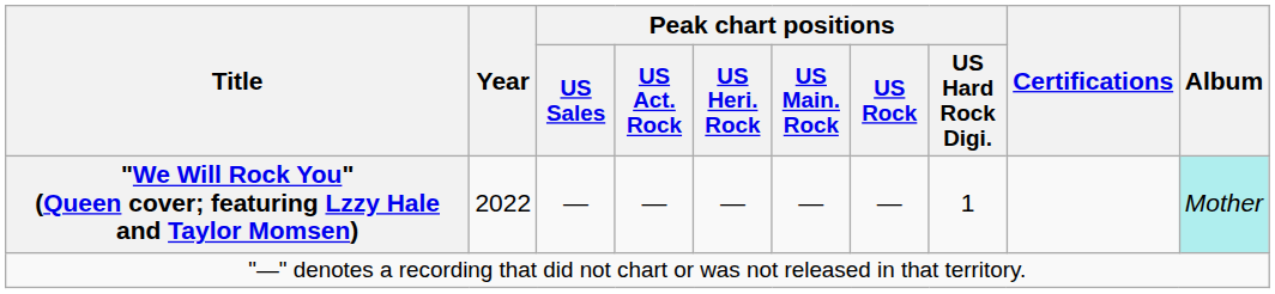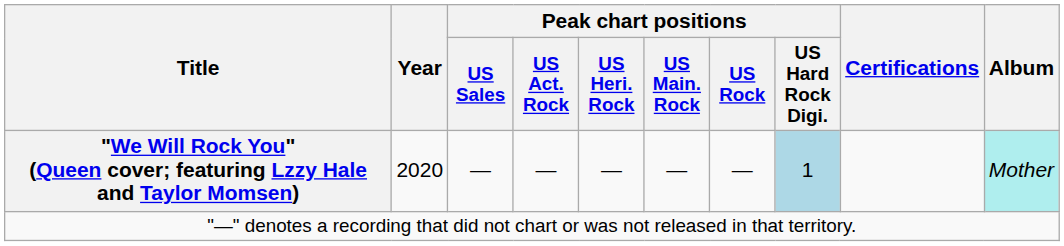row 3 | Year: 2022 -> 2020
row 3 | Peak chart positions / US Hard Rock Digi.: no background -> lightblue background
